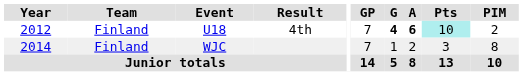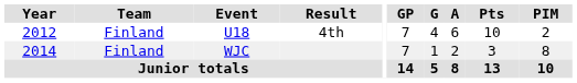U18 | G: bold -> normal
U18 | A: bold -> normal
U18 | Pts: paleturquoise background -> no background
